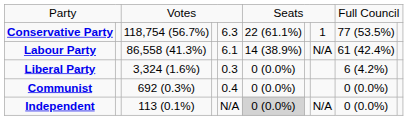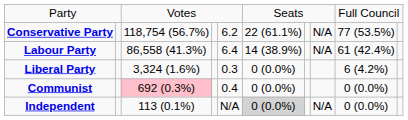Conservative Party | column 5: 6.3 -> 6.2
Conservative Party | column 8: 1 -> N/A
Labour Party | column 5: 6.1 -> 6.4
Communist | column 3: no background -> pink background
